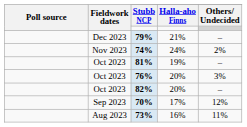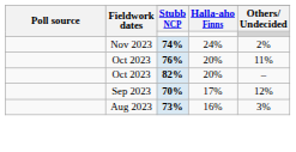- row: Dec 2023 | 79% | 21% | –
- row: Oct 2023 | 81% | 19% | –
76% | Others/ Undecided: 3% -> 11%
73% | Others/ Undecided: 11% -> 3%
